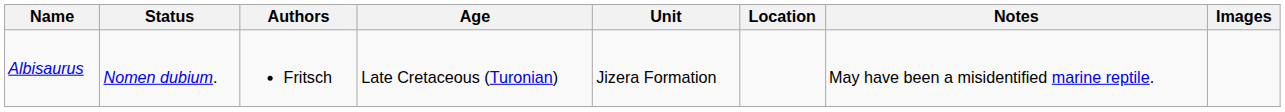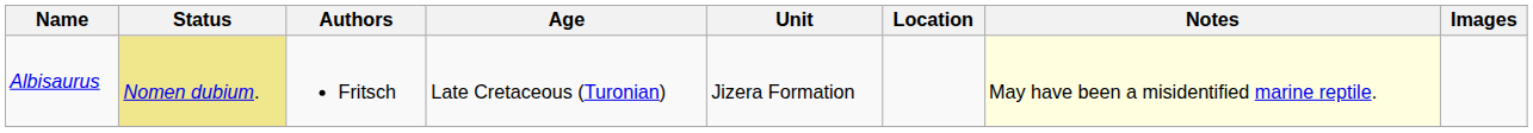Albisaurus | Status: no background -> khaki background
Albisaurus | Notes: no background -> lightyellow background
